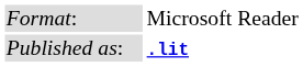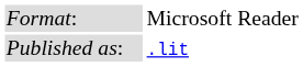Published as: | column 2: bold -> normal
